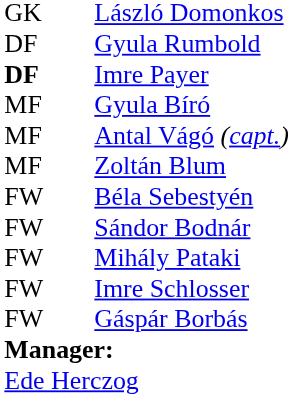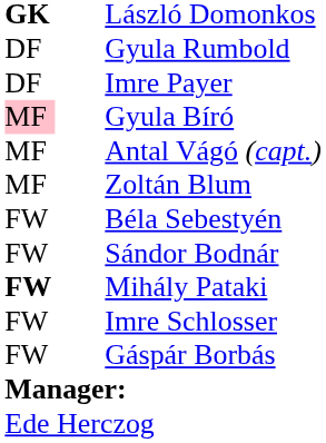László Domonkos | column 1: normal -> bold
Imre Payer | column 1: bold -> normal
Gyula Bíró | column 1: no background -> pink background
Mihály Pataki | column 1: normal -> bold
